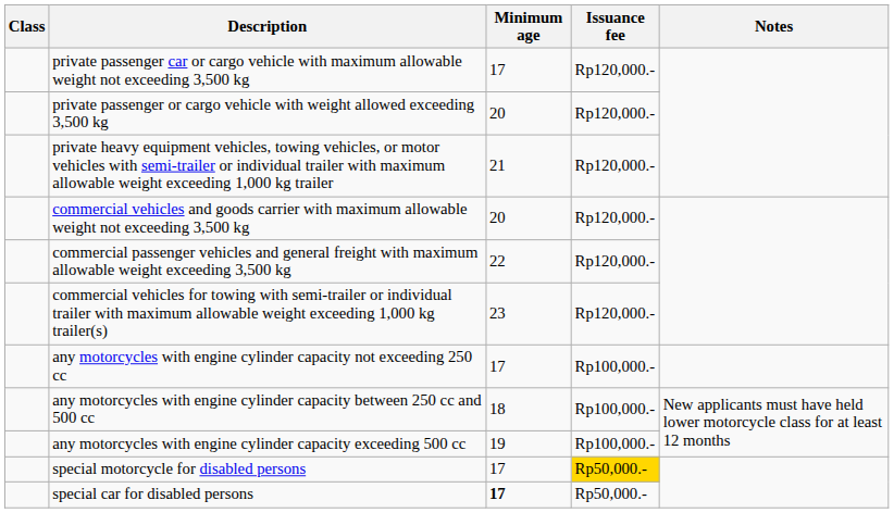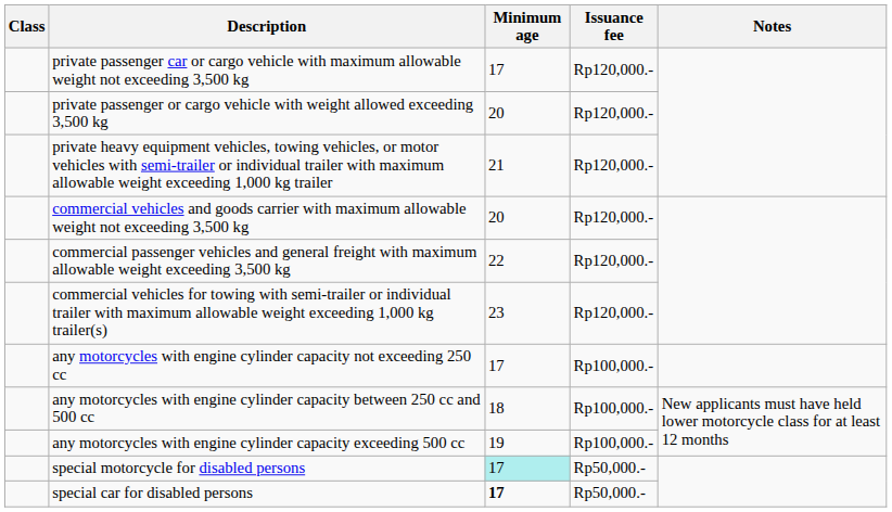special motorcycle for disabled persons | Minimum age: no background -> paleturquoise background
special motorcycle for disabled persons | Issuance fee: gold background -> no background
